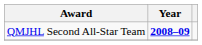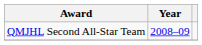row 2 | Year: bold -> normal
